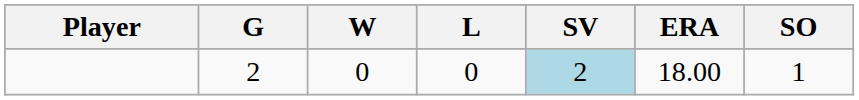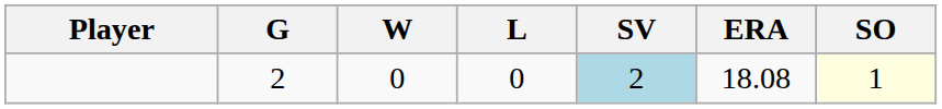row 2 | ERA: 18.00 -> 18.08
row 2 | SO: no background -> lightyellow background
